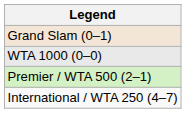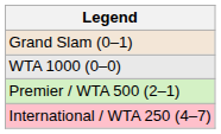row 5 | column 1: no background -> pink background
